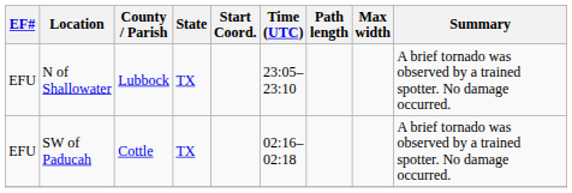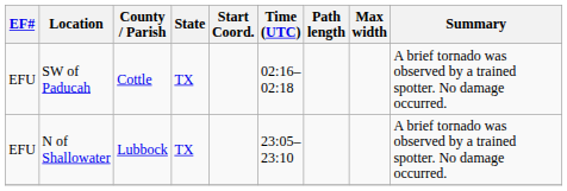rows swapped: N of Shallowater <-> SW of Paducah
